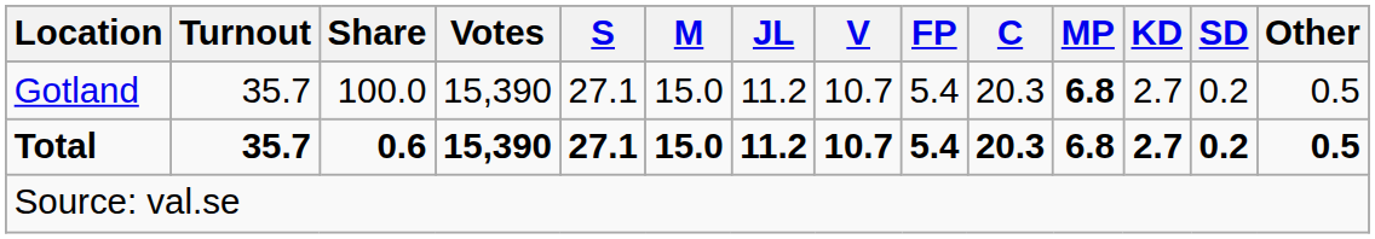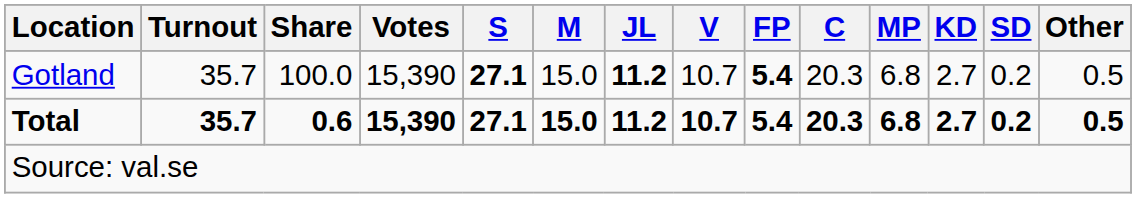Gotland | S: normal -> bold
Gotland | JL: normal -> bold
Gotland | FP: normal -> bold
Gotland | MP: bold -> normal
